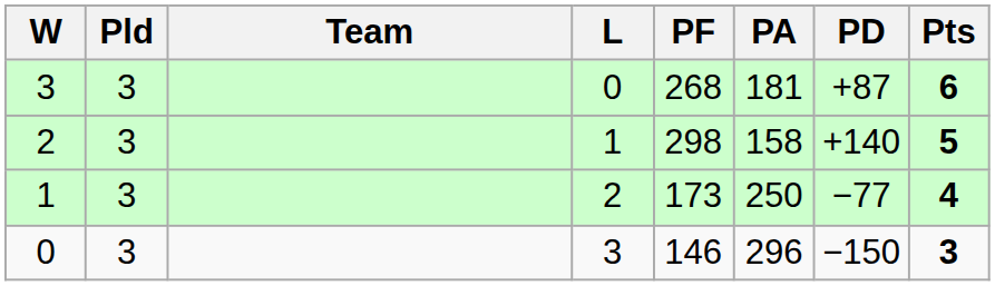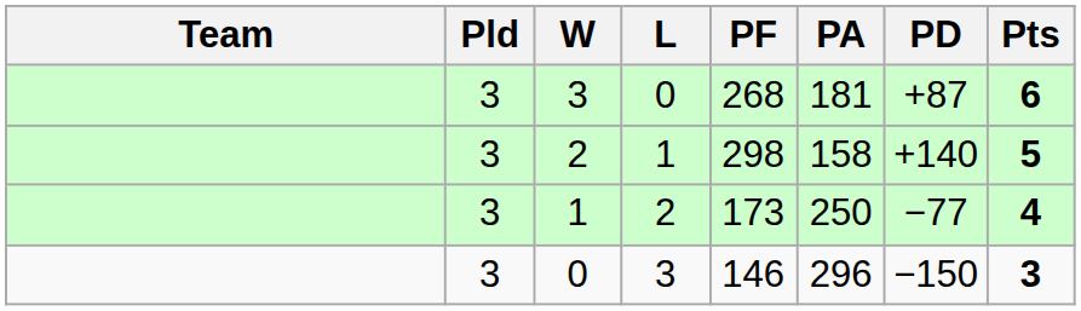columns swapped: Team <-> W
